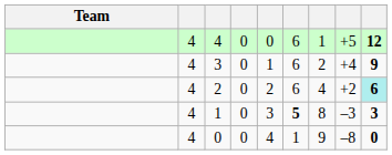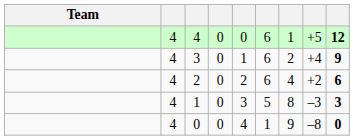row 4 | column 9: paleturquoise background -> no background
row 5 | column 6: bold -> normal
